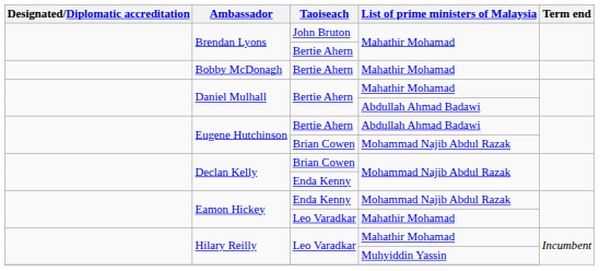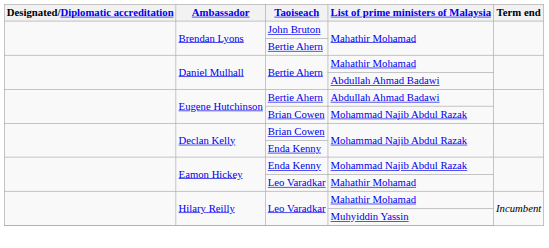- row: Bobby McDonagh | Bertie Ahern | Mahathir Mohamad
